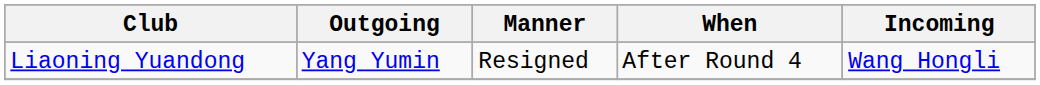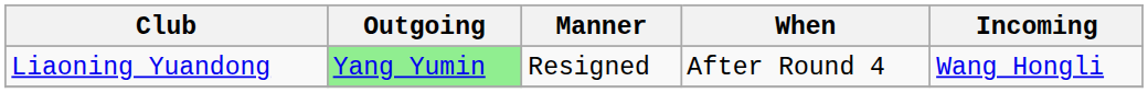Liaoning Yuandong | Outgoing: no background -> lightgreen background
